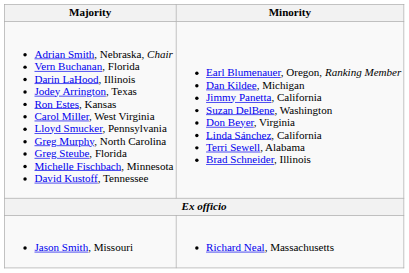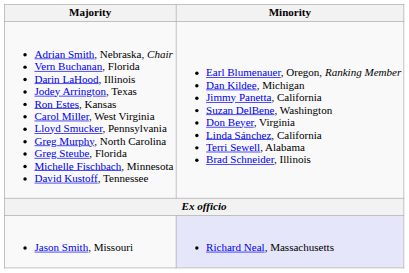Jason Smith, Missouri | Minority: no background -> lavender background
